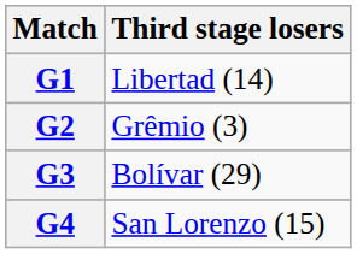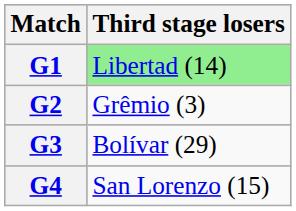G1 | Third stage losers: no background -> lightgreen background
